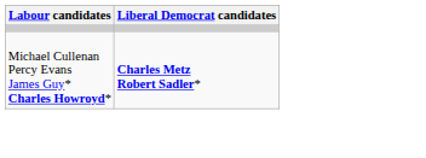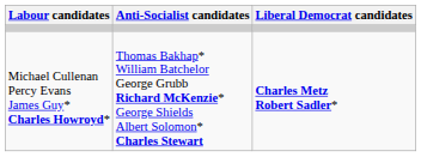+ column: Anti-Socialist candidates | Thomas Bakhap* William Batchelor George Grubb Richard McKenzie* George Shields Albert Solomon* Charles Stewart
